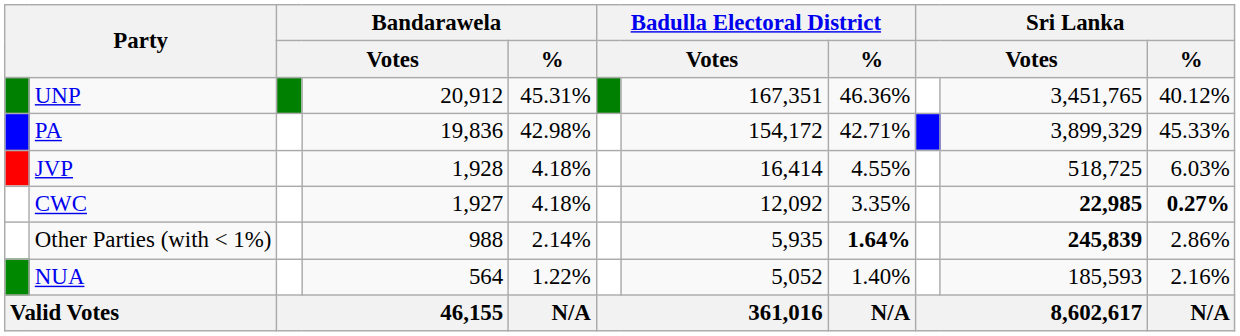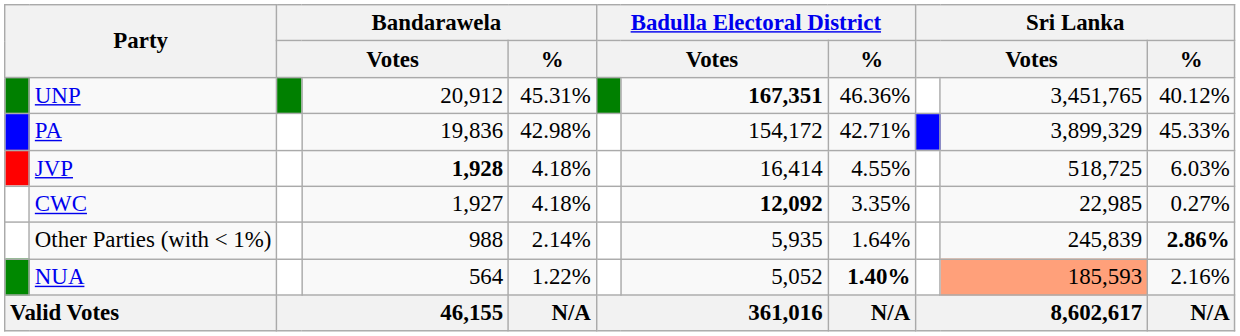UNP | column 7: normal -> bold
JVP | column 4: normal -> bold
CWC | column 7: normal -> bold
CWC | column 10: bold -> normal
CWC | Sri Lanka / %: bold -> normal
Other Parties (with < 1%) | Badulla Electoral District / %: bold -> normal
Other Parties (with < 1%) | column 10: bold -> normal
Other Parties (with < 1%) | Sri Lanka / %: normal -> bold
NUA | Badulla Electoral District / %: normal -> bold
NUA | column 10: no background -> lightsalmon background
